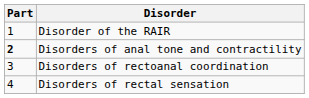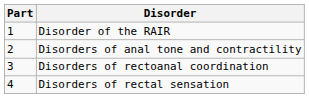Disorders of anal tone and contractility | Part: bold -> normal
